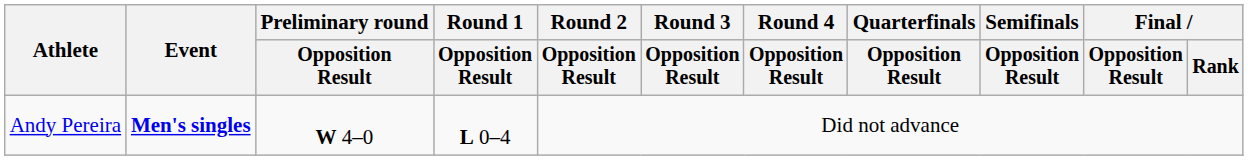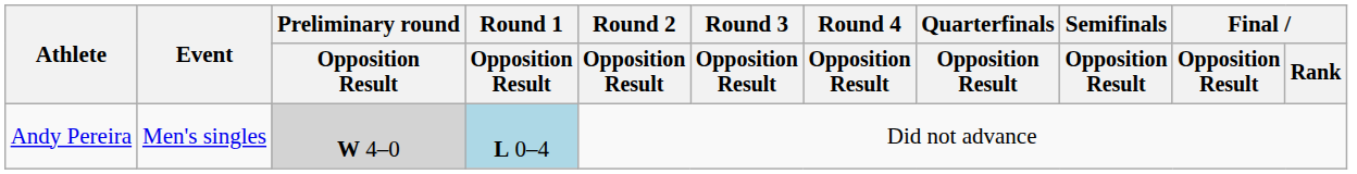Andy Pereira | Event: bold -> normal
Andy Pereira | Preliminary round / Opposition Result: no background -> lightgrey background
Andy Pereira | Round 1 / Opposition Result: no background -> lightblue background
